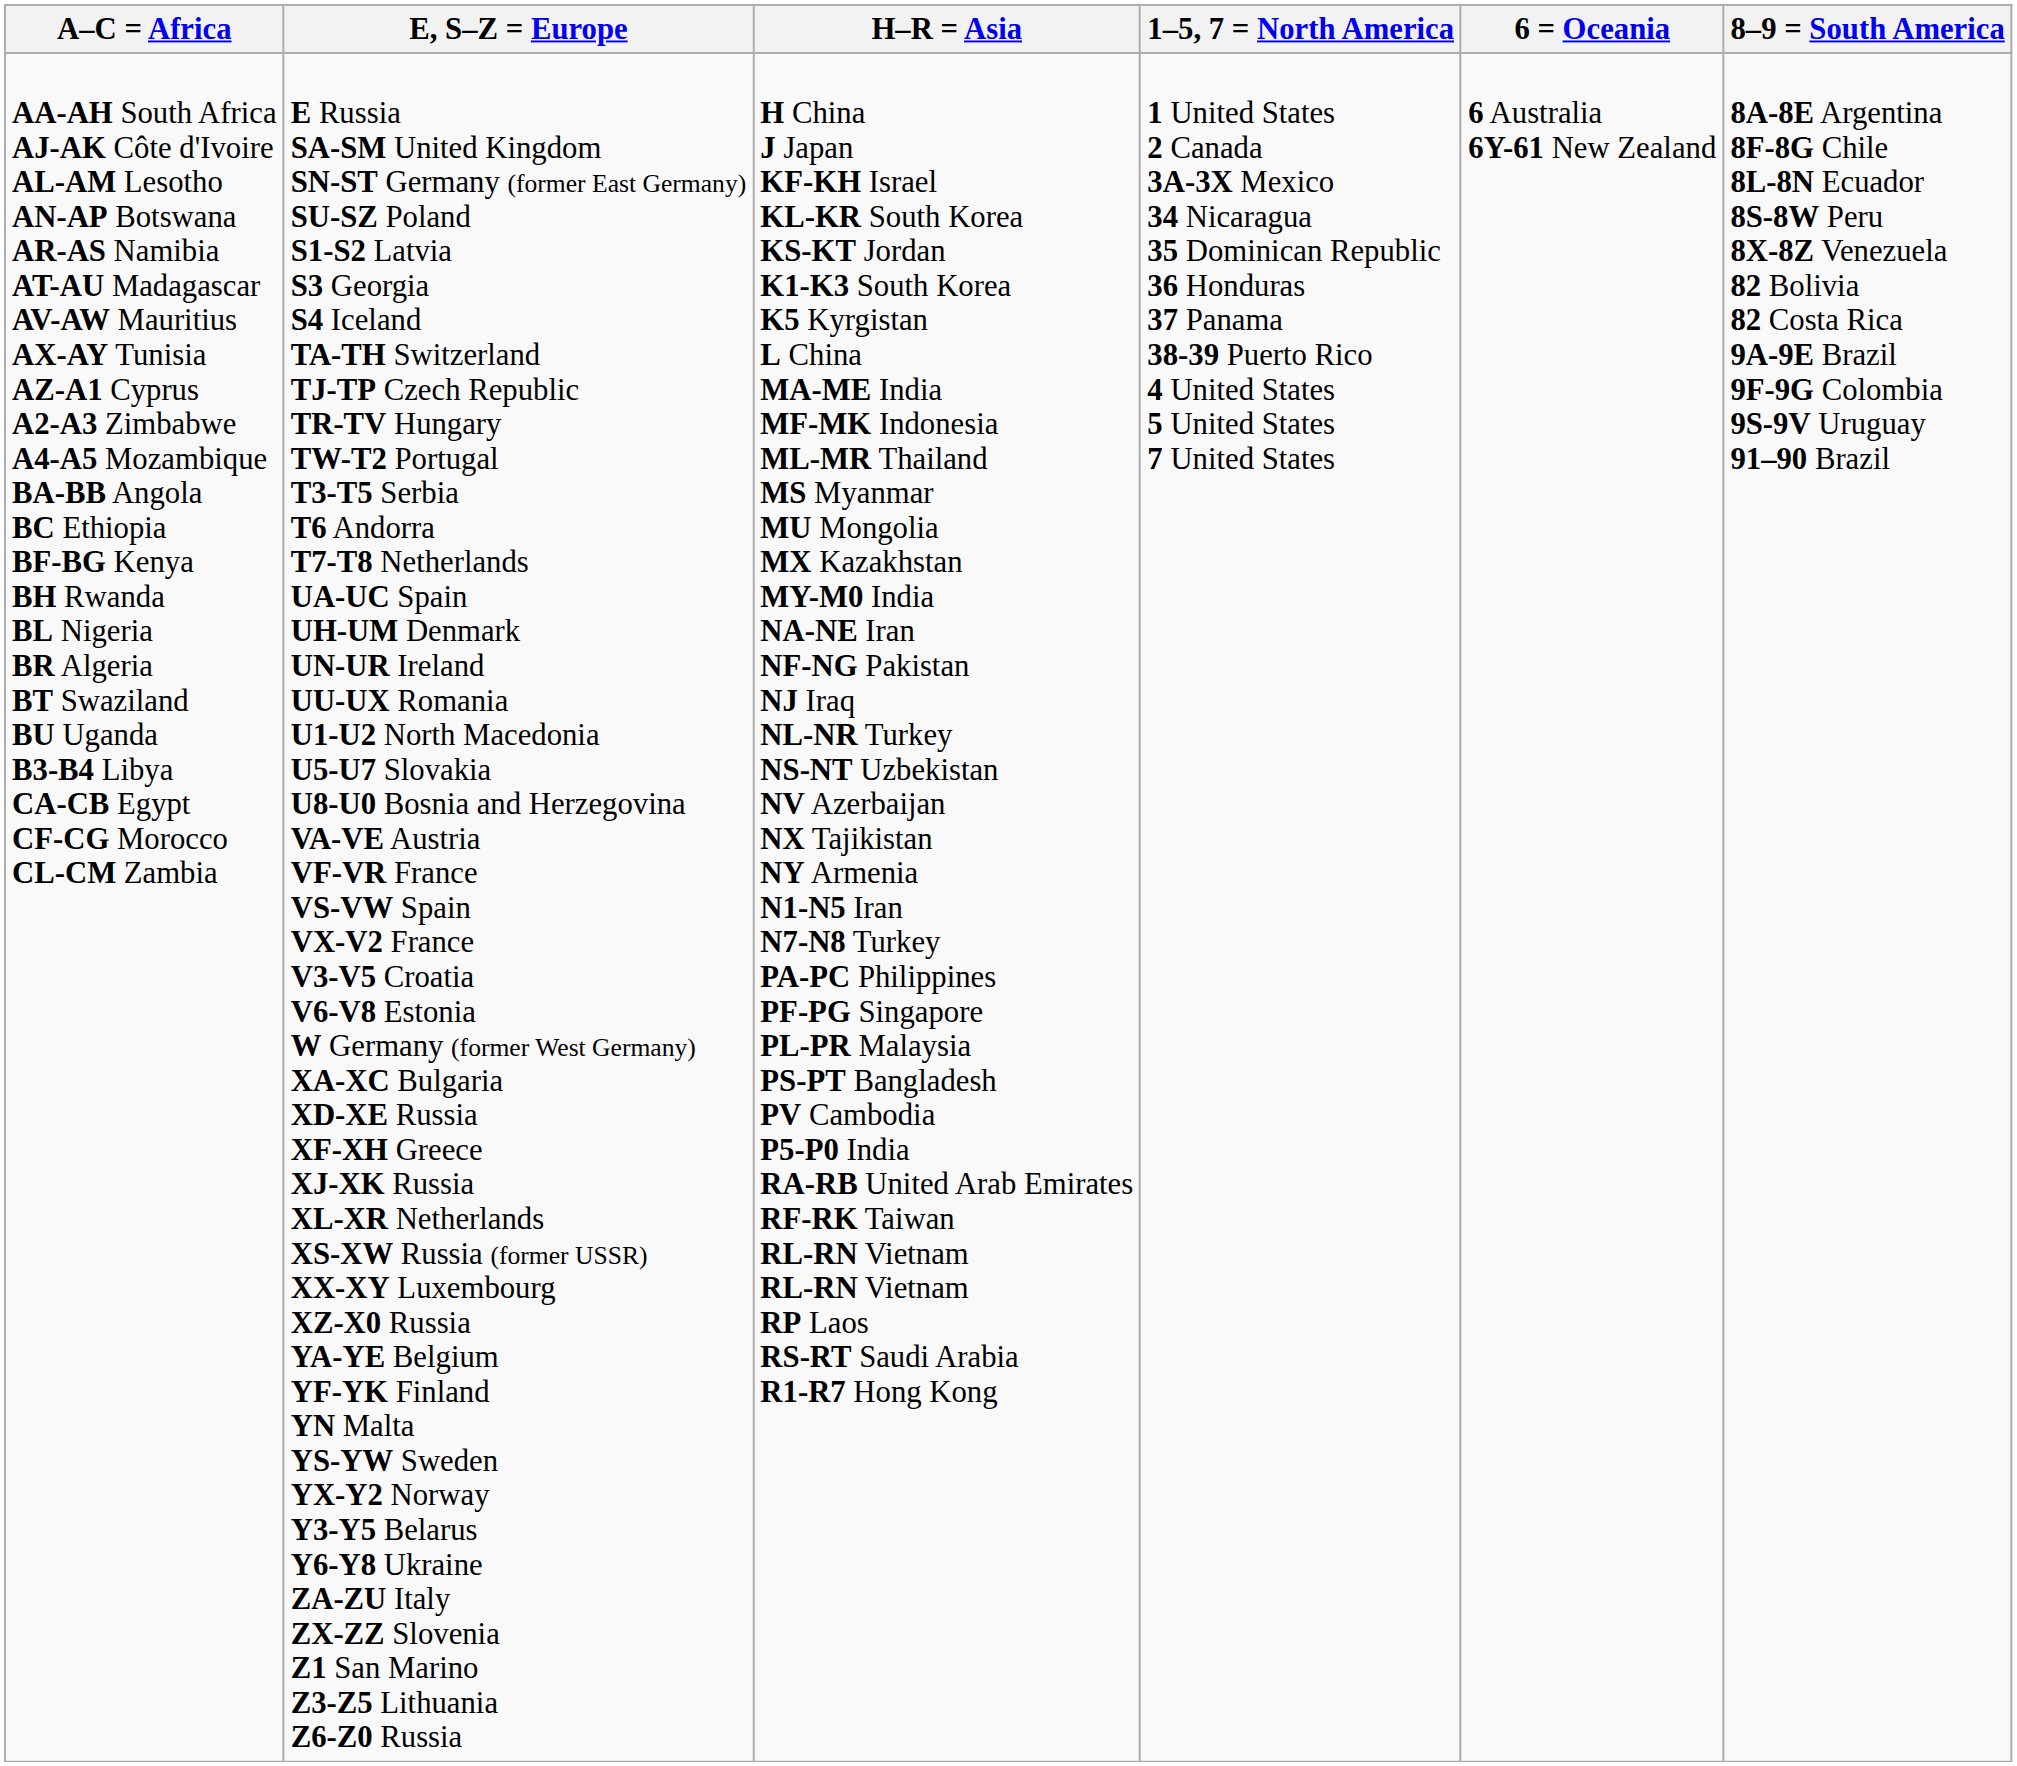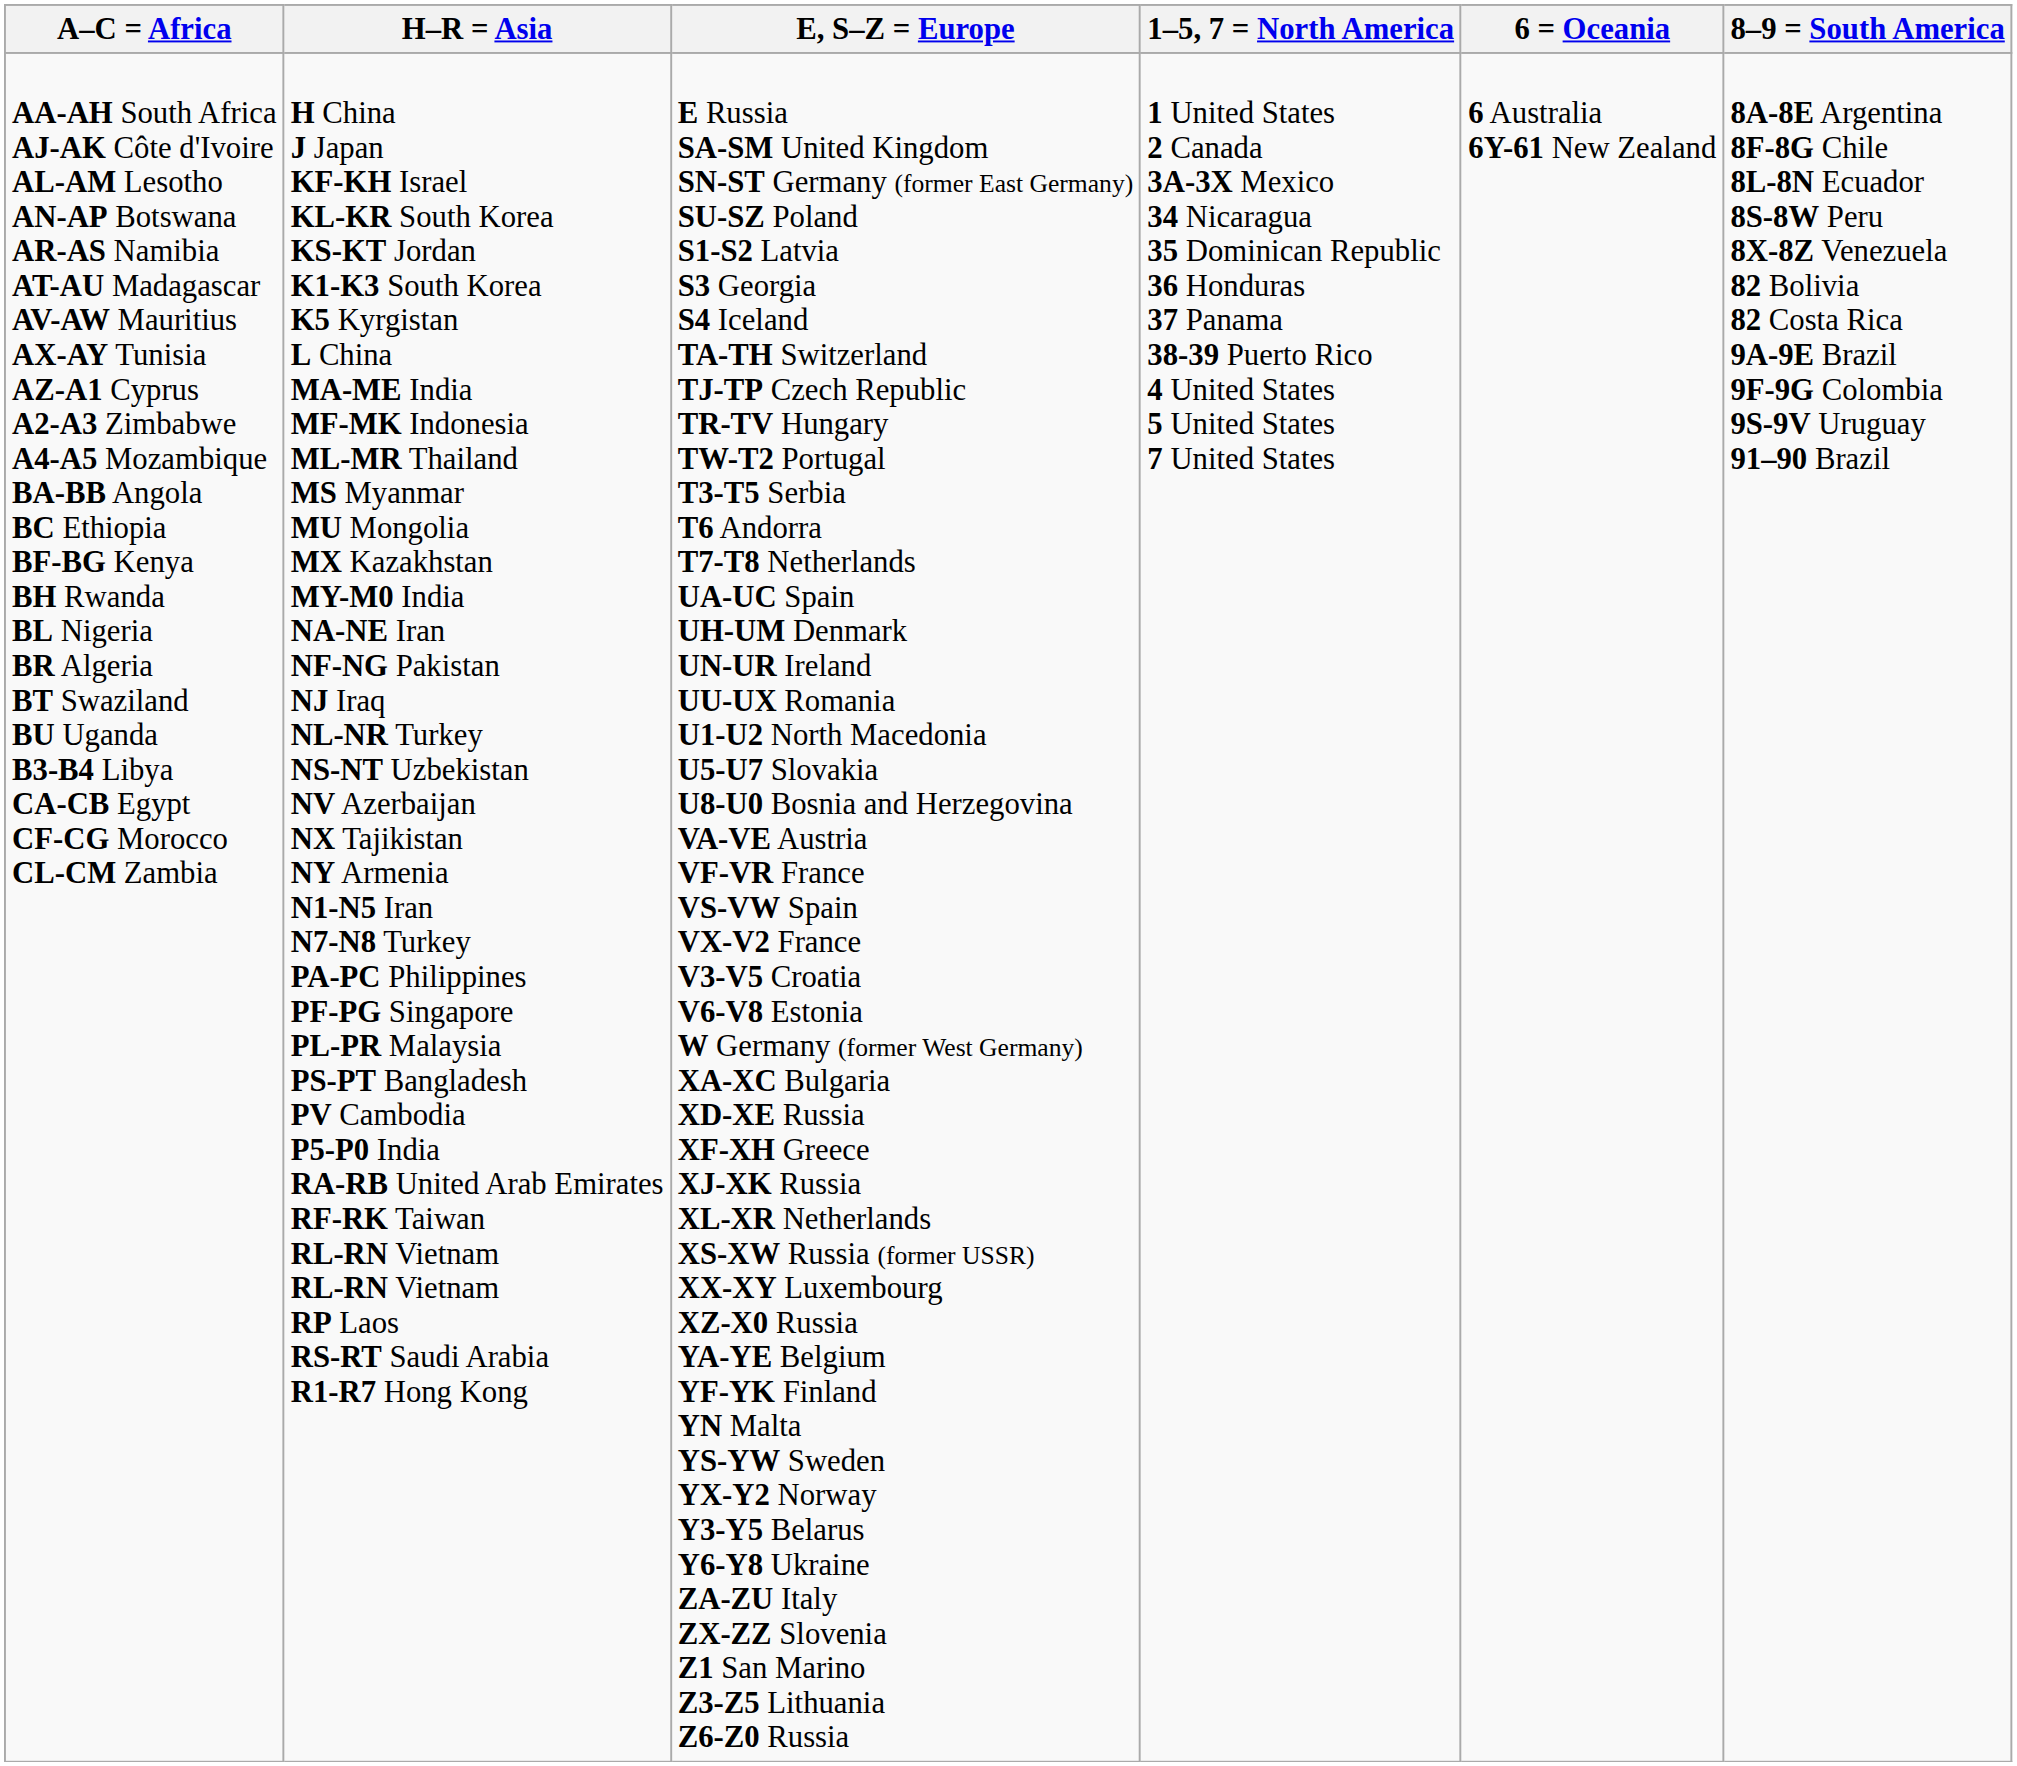columns swapped: H–R = Asia <-> E, S–Z = Europe
